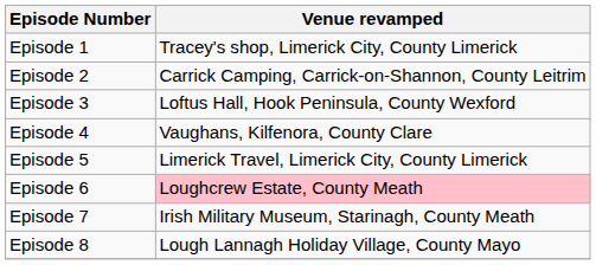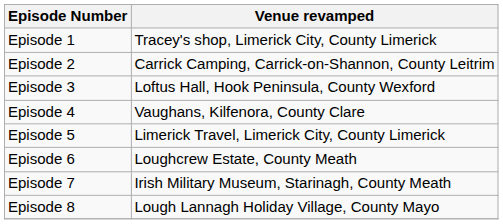Episode 6 | Venue revamped: pink background -> no background
